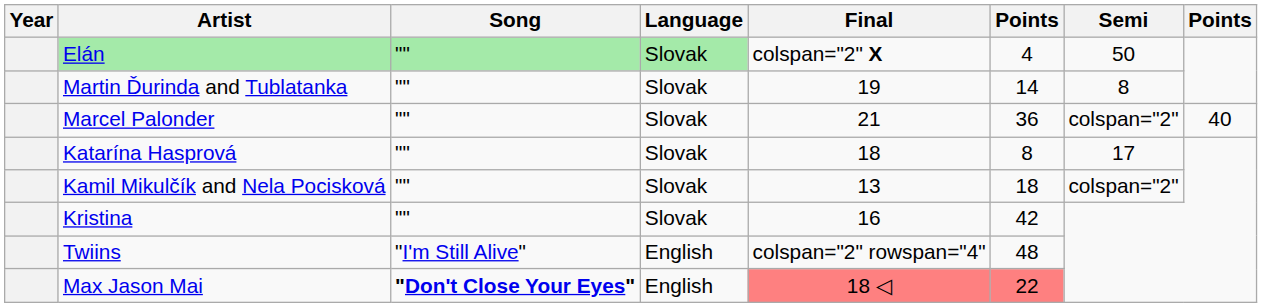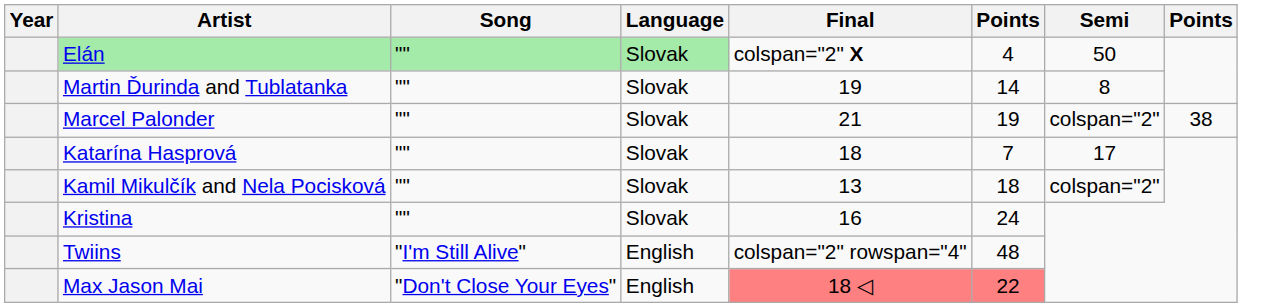Marcel Palonder | column 6: 36 -> 19
Marcel Palonder | column 8: 40 -> 38
Katarína Hasprová | column 6: 8 -> 7
Kristina | column 6: 42 -> 24
Max Jason Mai | Song: bold -> normal
